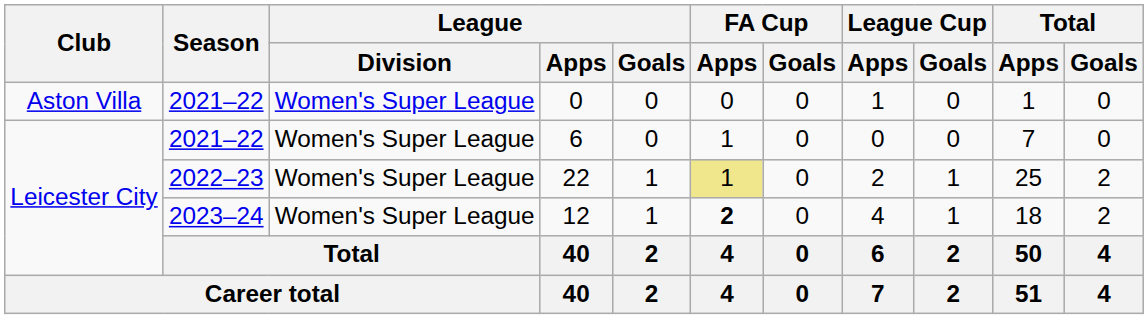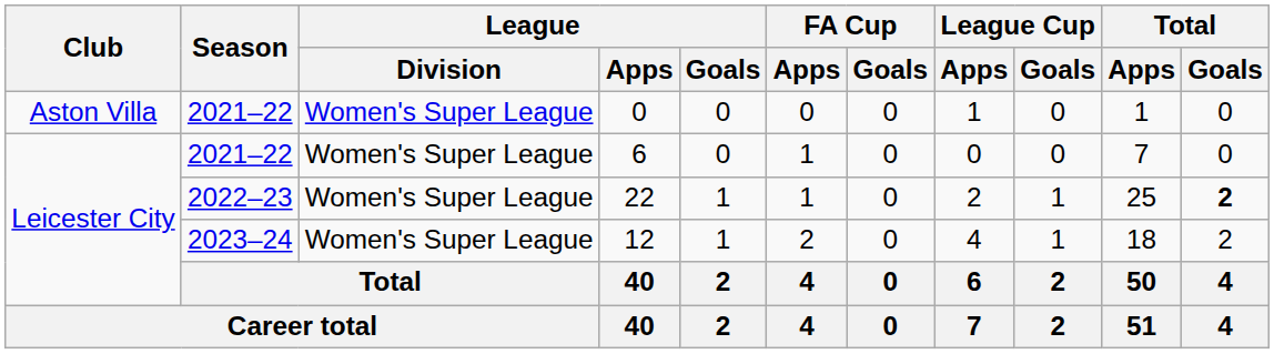22 | FA Cup / Apps: khaki background -> no background
22 | Total / Goals: normal -> bold
12 | FA Cup / Apps: bold -> normal
